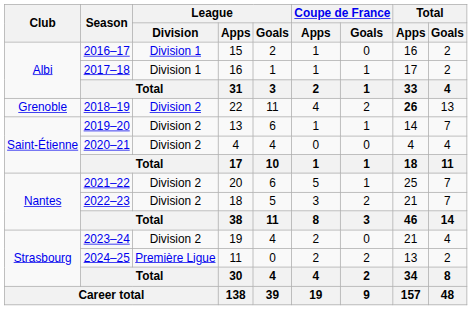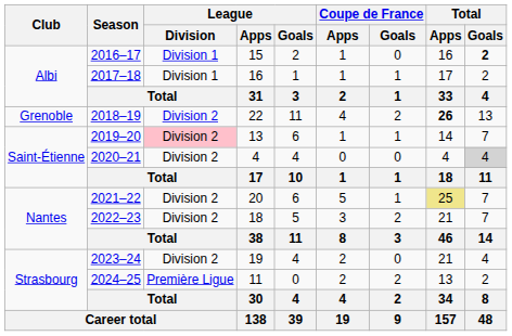2016–17 | Total / Goals: normal -> bold
2019–20 | League / Division: no background -> pink background
2020–21 | Total / Goals: no background -> lightgrey background
2021–22 | Total / Apps: no background -> khaki background
